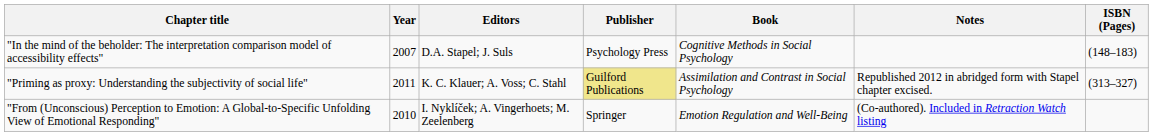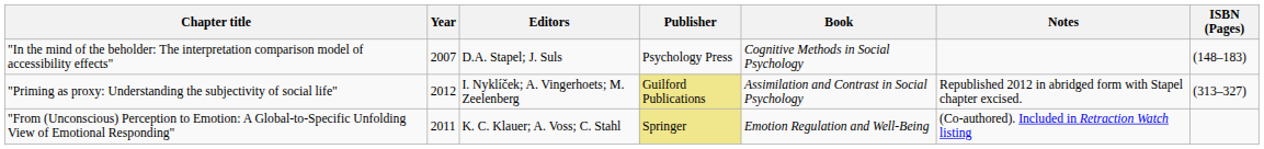row 3 | Year: 2011 -> 2012
row 3 | Editors: K. C. Klauer; A. Voss; C. Stahl -> I. Nyklíček; A. Vingerhoets; M. Zeelenberg
row 4 | Year: 2010 -> 2011
row 4 | Editors: I. Nyklíček; A. Vingerhoets; M. Zeelenberg -> K. C. Klauer; A. Voss; C. Stahl
row 4 | Publisher: no background -> khaki background
